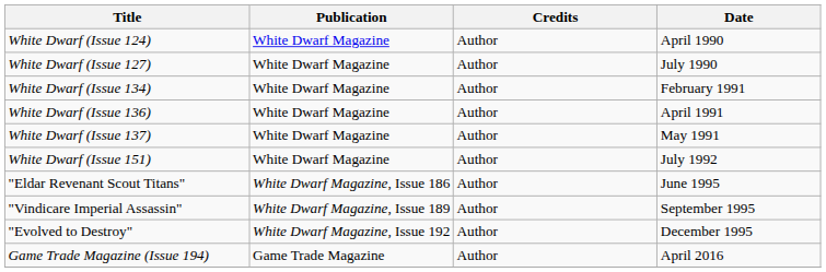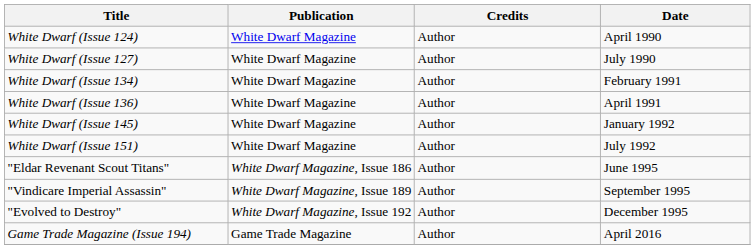- row: White Dwarf (Issue 137) | White Dwarf Magazine | Author | May 1991
+ row: White Dwarf (Issue 145) | White Dwarf Magazine | Author | January 1992
